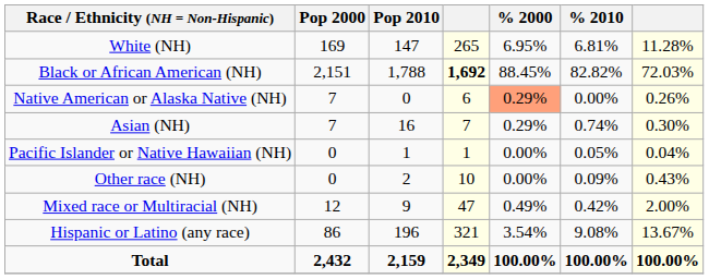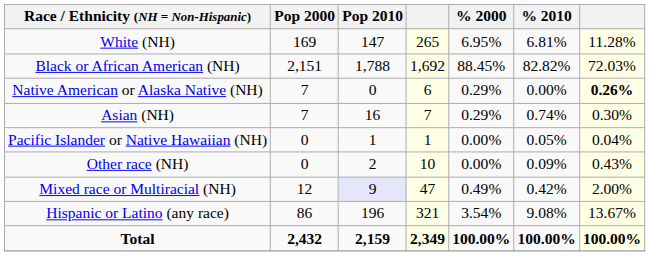Black or African American (NH) | column 4: bold -> normal
Native American or Alaska Native (NH) | % 2000: lightsalmon background -> no background
Native American or Alaska Native (NH) | column 7: normal -> bold
Mixed race or Multiracial (NH) | Pop 2010: no background -> lavender background
